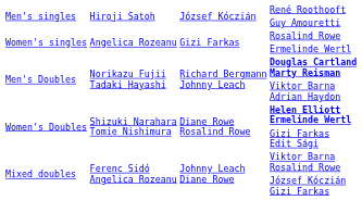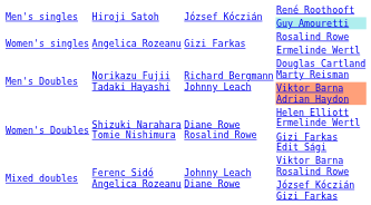Guy Amouretti | column 4: no background -> paleturquoise background
Douglas Cartland Marty Reisman | column 4: bold -> normal
Viktor Barna Adrian Haydon | column 4: no background -> lightsalmon background
Helen Elliott Ermelinde Wertl | column 4: bold -> normal
